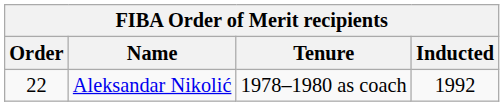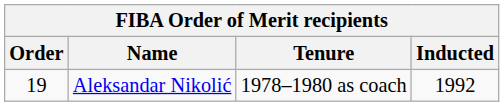Aleksandar Nikolić | Order: 22 -> 19
